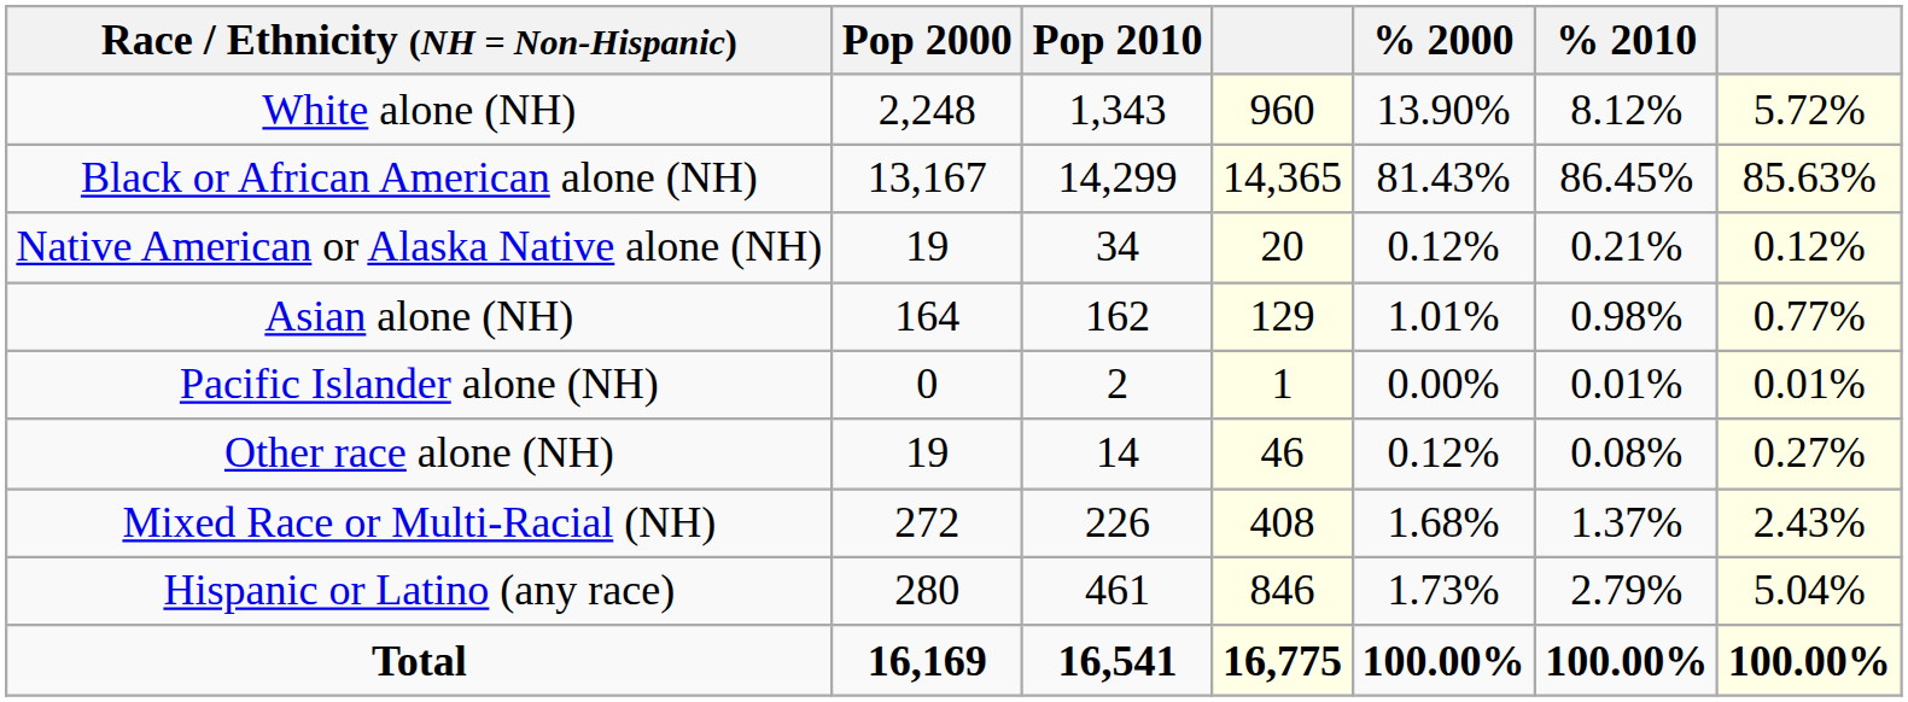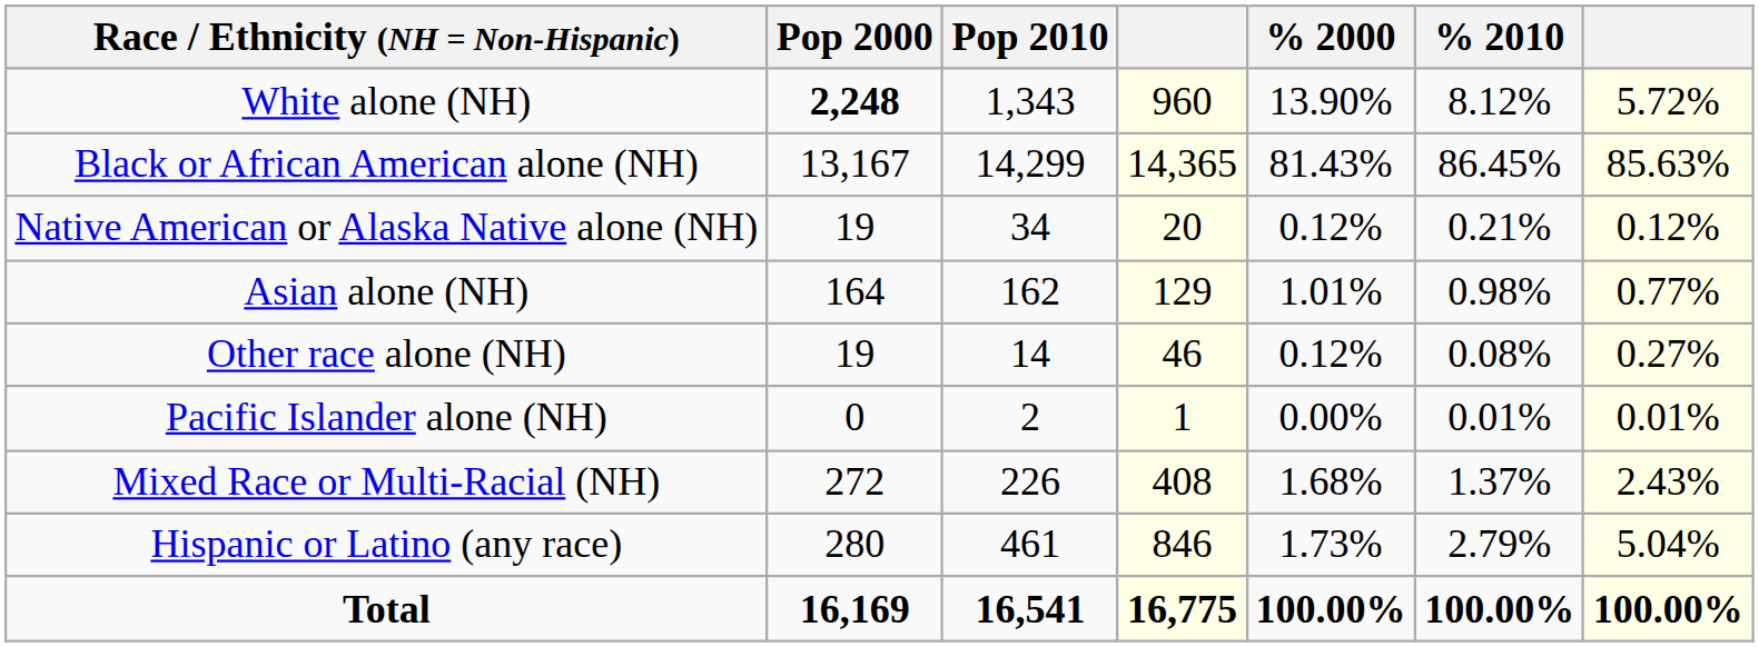White alone (NH) | Pop 2000: normal -> bold
rows swapped: Pacific Islander alone (NH) <-> Other race alone (NH)
